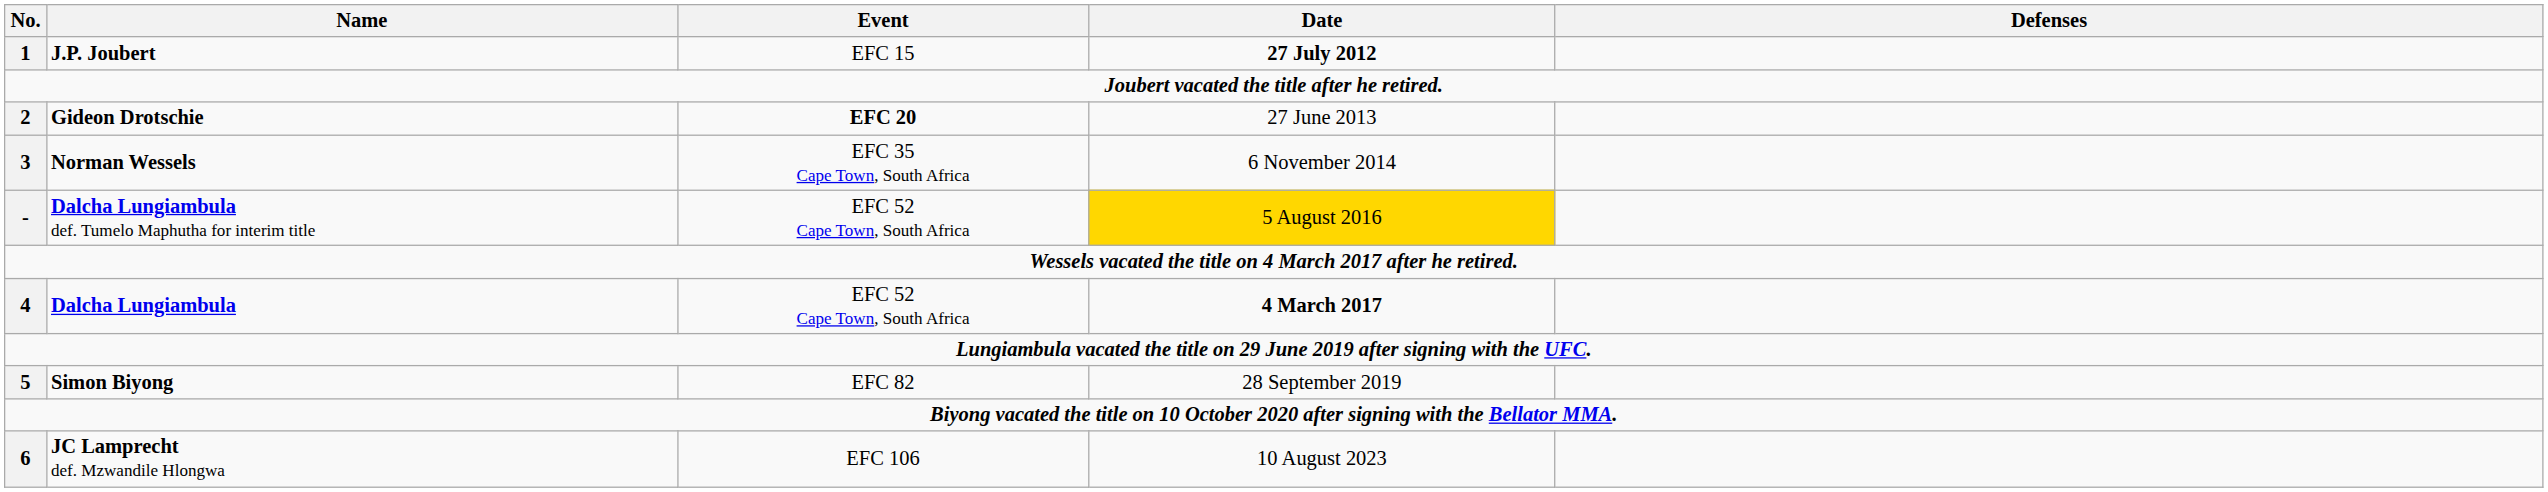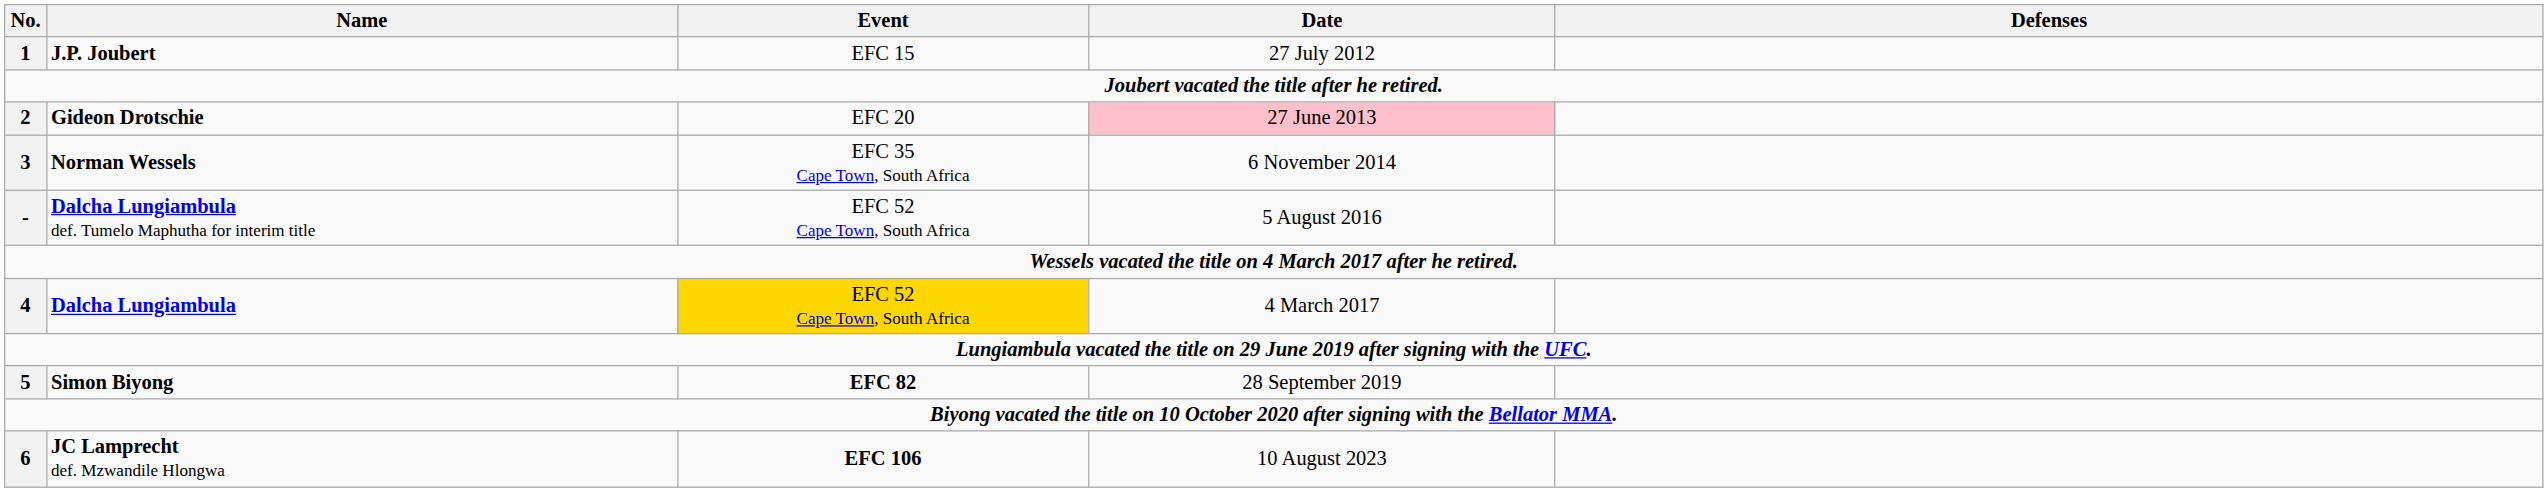J.P. Joubert | Date: bold -> normal
Gideon Drotschie | Event: bold -> normal
Gideon Drotschie | Date: no background -> pink background
Dalcha Lungiambula def. Tumelo Maphutha for interim title | Date: gold background -> no background
Dalcha Lungiambula | Event: no background -> gold background
Dalcha Lungiambula | Date: bold -> normal
Simon Biyong | Event: normal -> bold
JC Lamprecht def. Mzwandile Hlongwa | Event: normal -> bold
